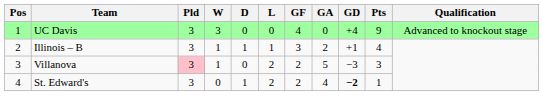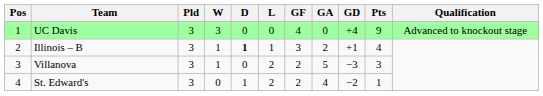Illinois – B | D: normal -> bold
Villanova | Pld: pink background -> no background
St. Edward's | GD: bold -> normal
